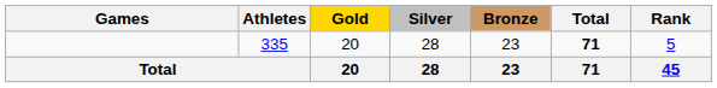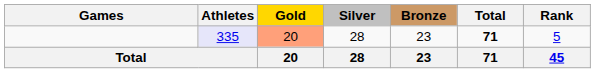row 2 | Athletes: no background -> lavender background
row 2 | Gold: no background -> lightsalmon background
